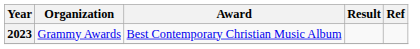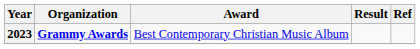2023 | Organization: normal -> bold
